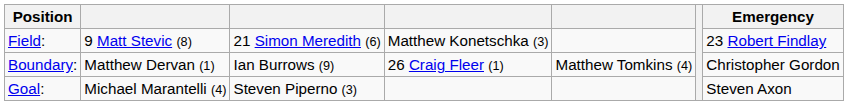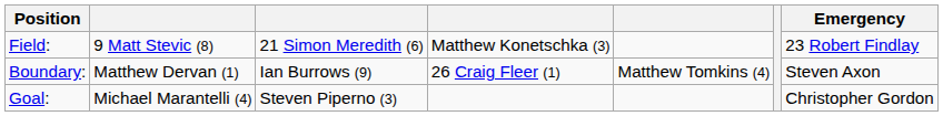Boundary: | Emergency: Christopher Gordon -> Steven Axon
Goal: | Emergency: Steven Axon -> Christopher Gordon
